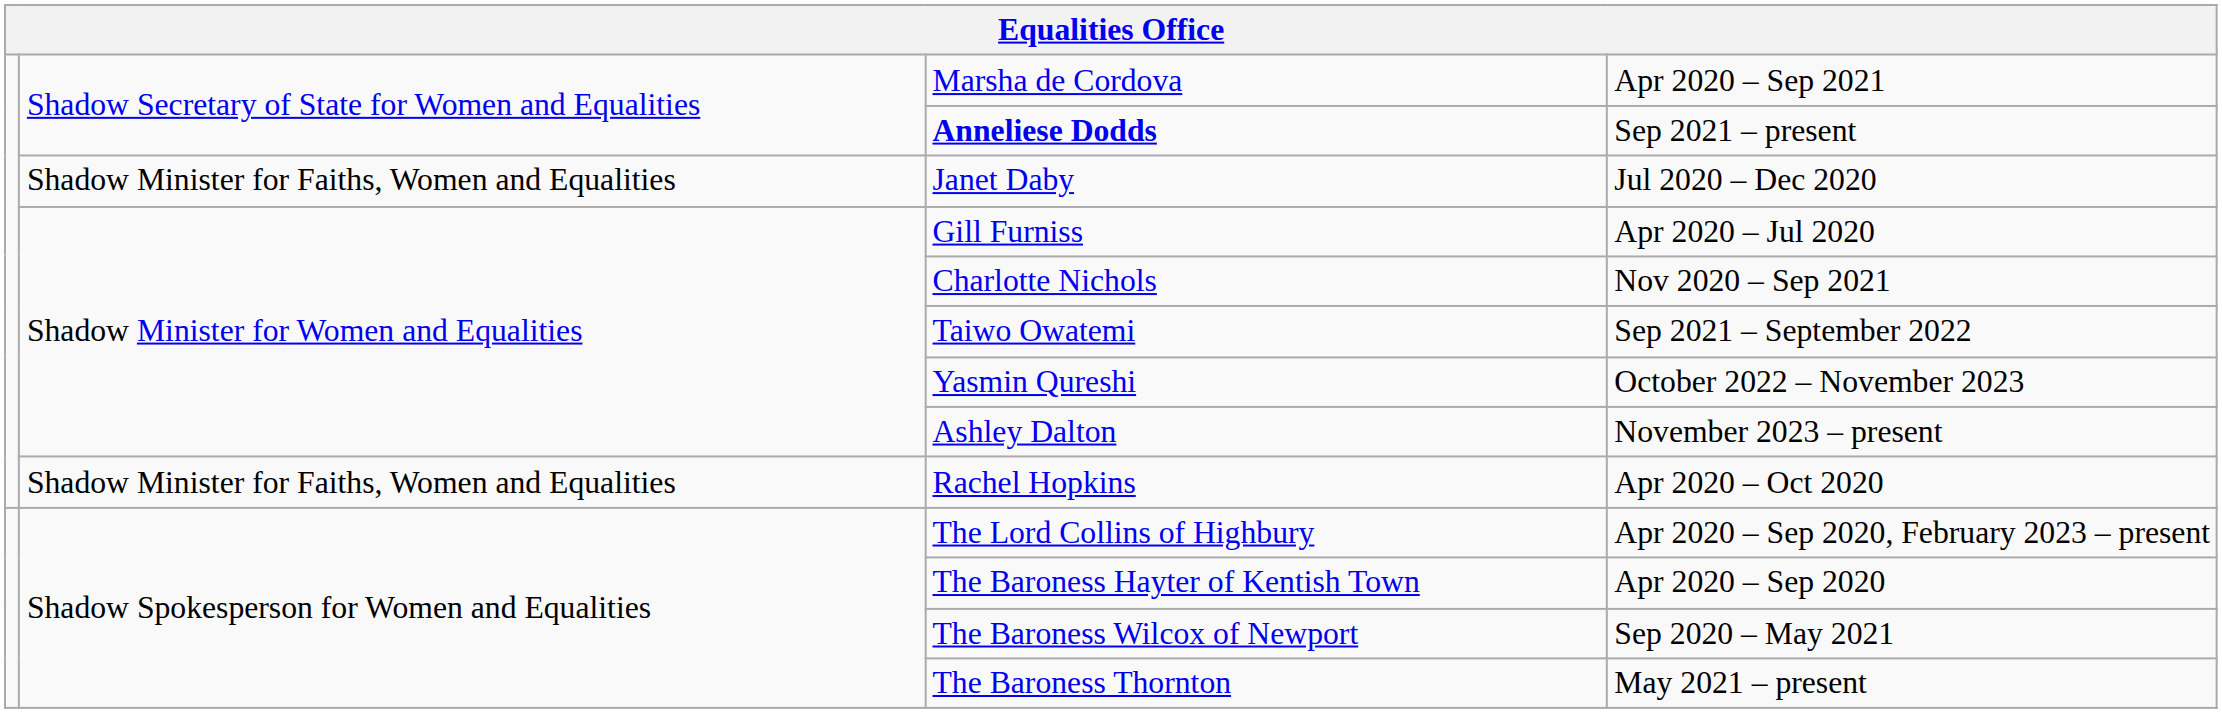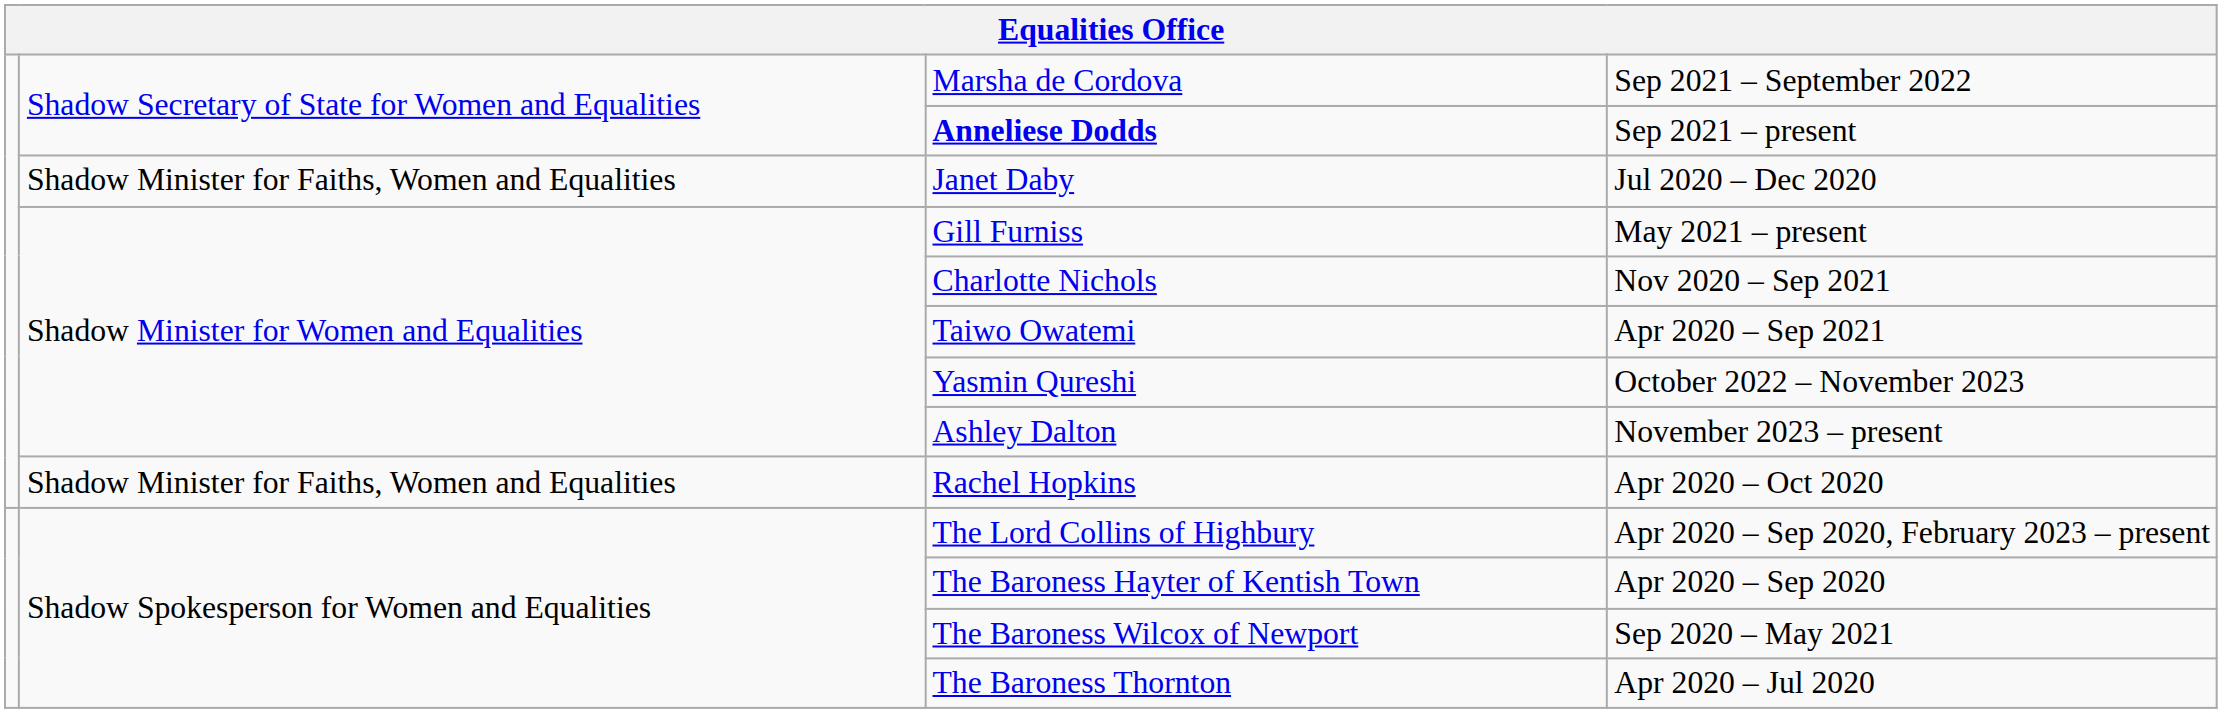Marsha de Cordova | column 4: Apr 2020 – Sep 2021 -> Sep 2021 – September 2022
Gill Furniss | column 4: Apr 2020 – Jul 2020 -> May 2021 – present
Taiwo Owatemi | column 4: Sep 2021 – September 2022 -> Apr 2020 – Sep 2021
The Baroness Thornton | column 4: May 2021 – present -> Apr 2020 – Jul 2020
